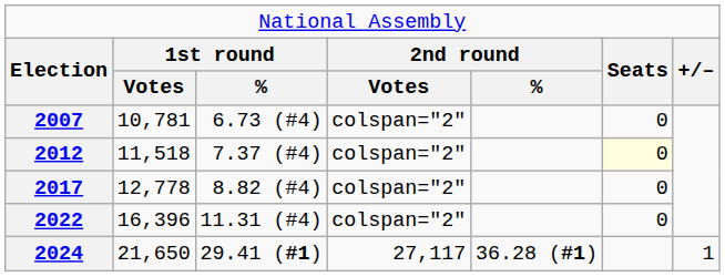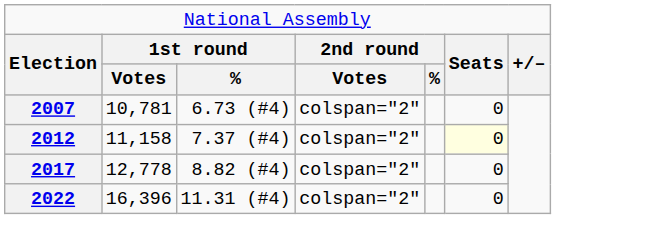2012 | column 2: 11,518 -> 11,158
- row: 2024 | 21,650 | 29.41 (#1) | 27,117 | 36.28 (#1) | 1
